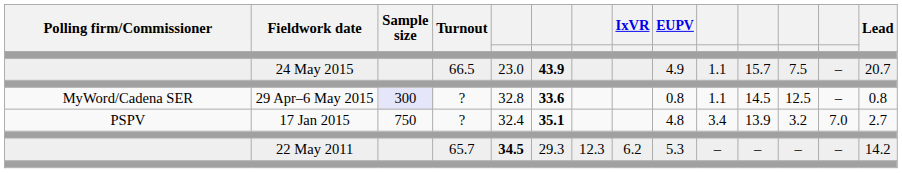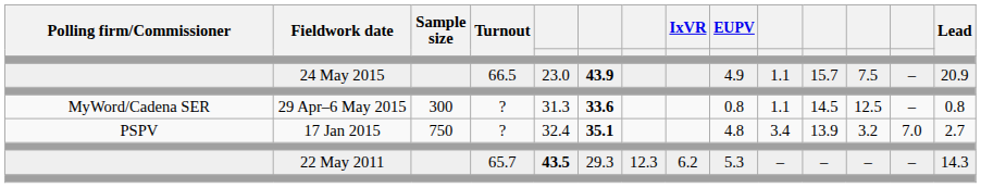24 May 2015 | Lead: 20.7 -> 20.9
29 Apr–6 May 2015 | Sample size: lavender background -> no background
29 Apr–6 May 2015 | column 5: 32.8 -> 31.3
22 May 2011 | column 5: 34.5 -> 43.5
22 May 2011 | Lead: 14.2 -> 14.3
